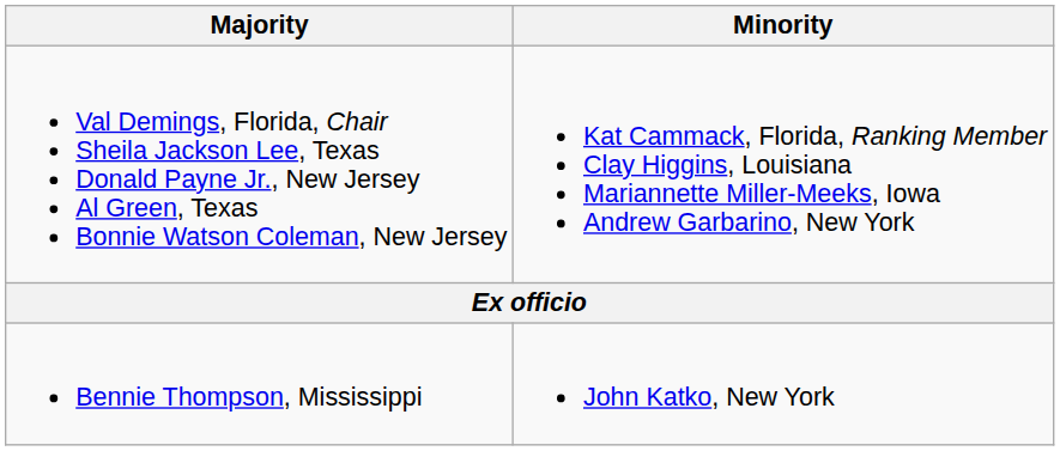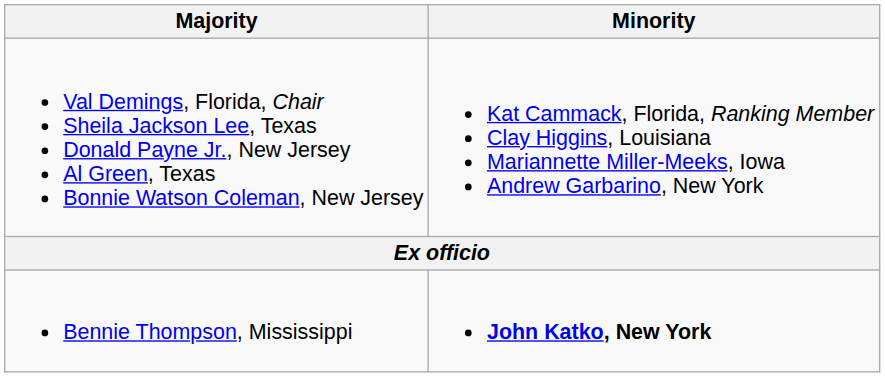Bennie Thompson, Mississippi | Minority: normal -> bold
